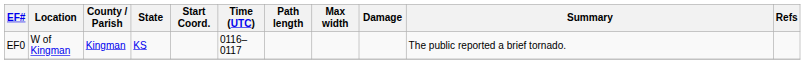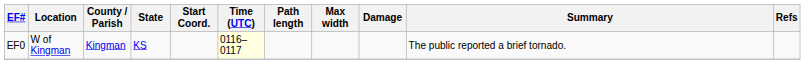EF0 | Time (UTC): no background -> lightyellow background
